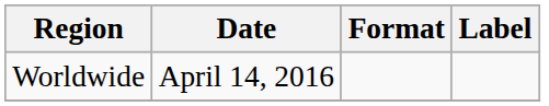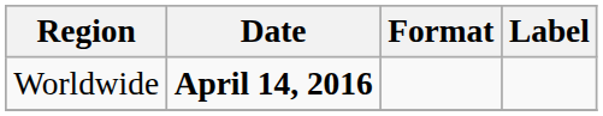Worldwide | Date: normal -> bold
